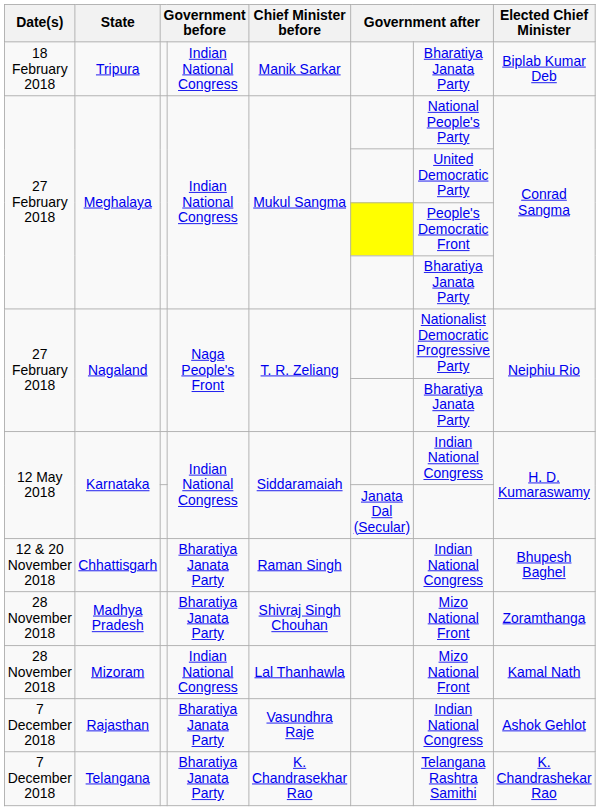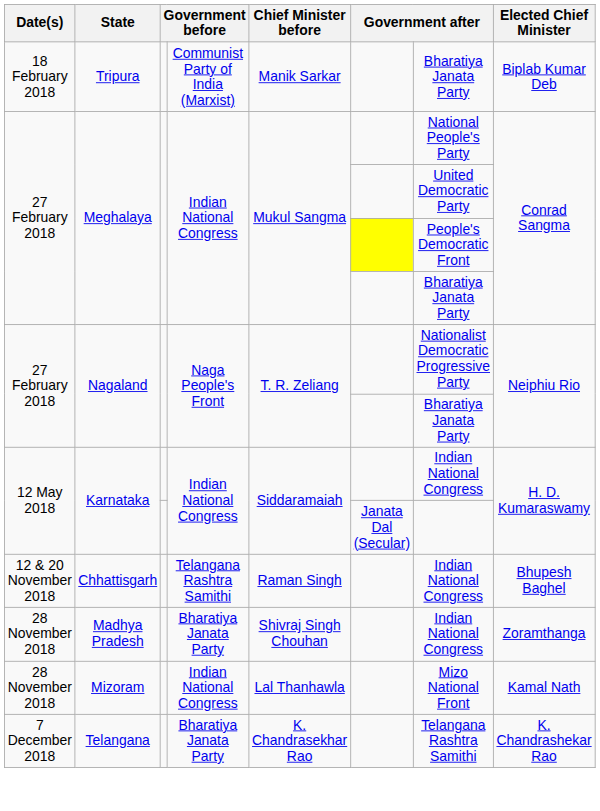Tripura | column 4: Indian National Congress -> Communist Party of India (Marxist)
Chhattisgarh | column 4: Bharatiya Janata Party -> Telangana Rashtra Samithi
Madhya Pradesh | column 7: Mizo National Front -> Indian National Congress
- row: 7 December 2018 | Rajasthan | Bharatiya Janata Party | Vasundhra Raje | Indian National Congress | Ashok Gehlot
